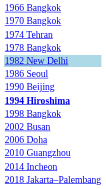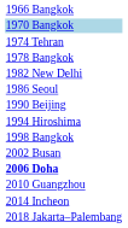1970 Bangkok | column 1: no background -> lightblue background
1982 New Delhi | column 1: lightblue background -> no background
1994 Hiroshima | column 1: bold -> normal
2006 Doha | column 1: normal -> bold
